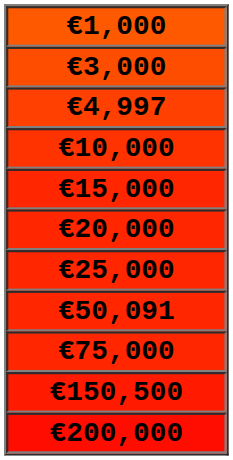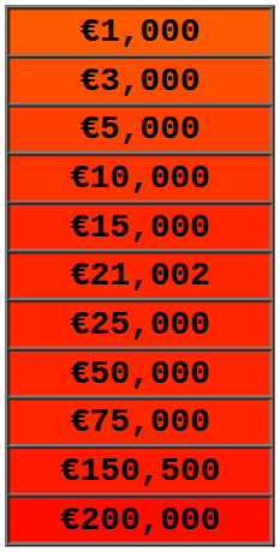row 3 | column 1: €4,997 -> €5,000
row 6 | column 1: €20,000 -> €21,002
row 8 | column 1: €50,091 -> €50,000
